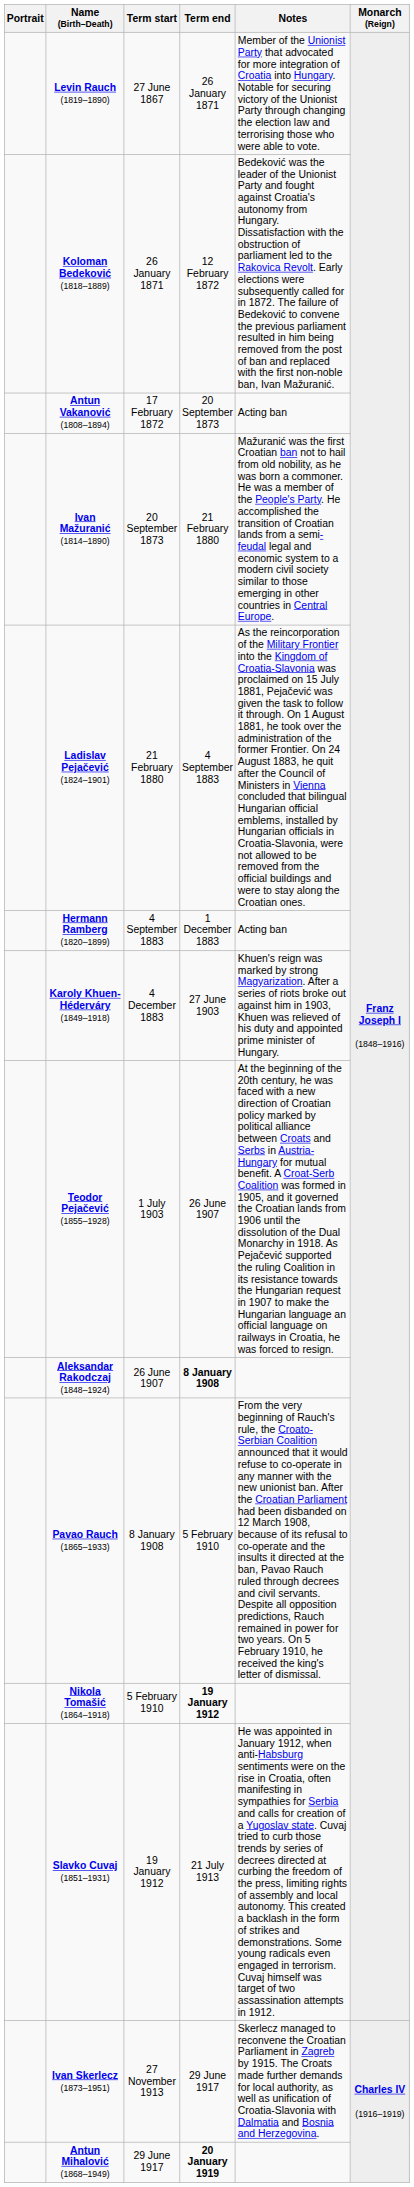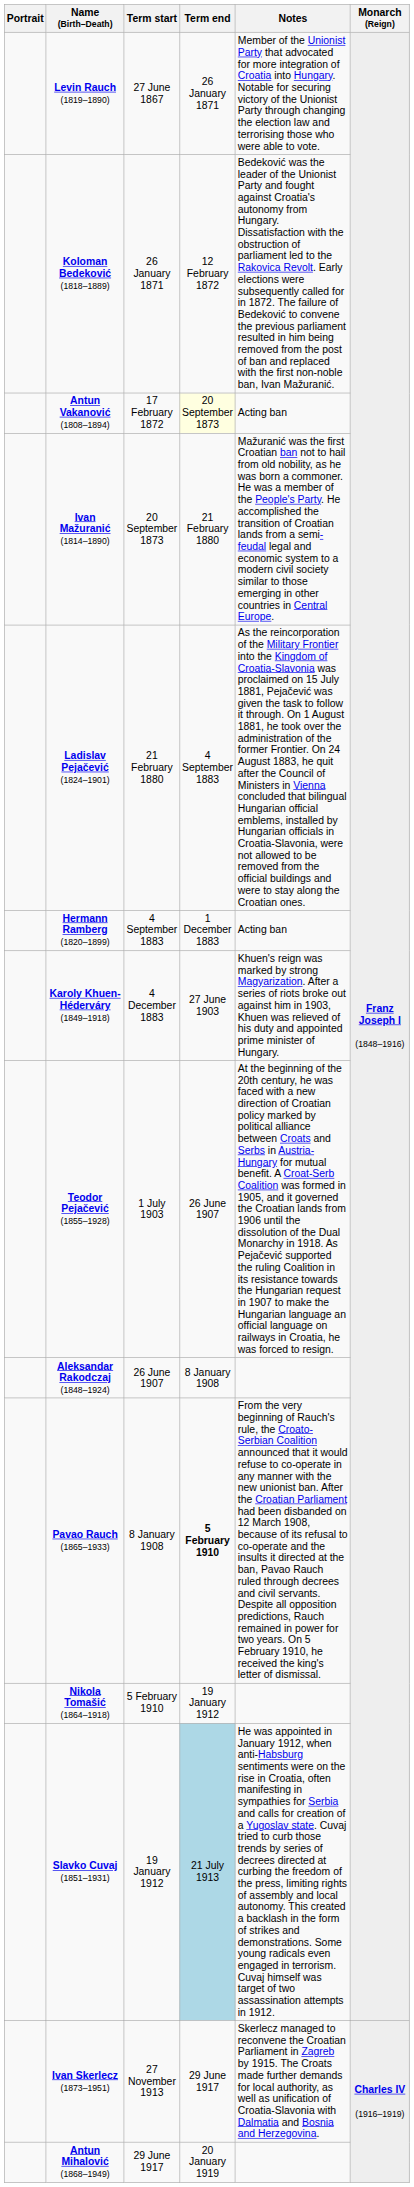Antun Vakanović (1808–1894) | Term end: no background -> lightyellow background
Aleksandar Rakodczaj (1848–1924) | Term end: bold -> normal
Pavao Rauch (1865–1933) | Term end: normal -> bold
Nikola Tomašić (1864–1918) | Term end: bold -> normal
Slavko Cuvaj (1851–1931) | Term end: no background -> lightblue background
Antun Mihalović (1868–1949) | Term end: bold -> normal
